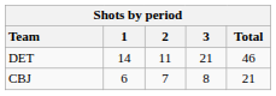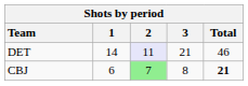DET | 2: no background -> lavender background
CBJ | 2: no background -> lightgreen background
CBJ | Total: normal -> bold
